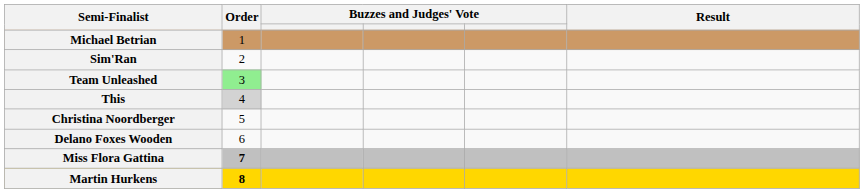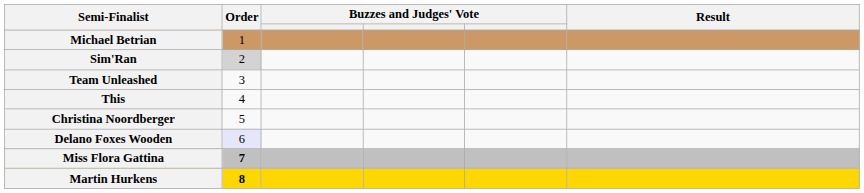Sim'Ran | Order: no background -> lightgrey background
Team Unleashed | Order: lightgreen background -> no background
This | Order: lightgrey background -> no background
Delano Foxes Wooden | Order: no background -> lavender background
